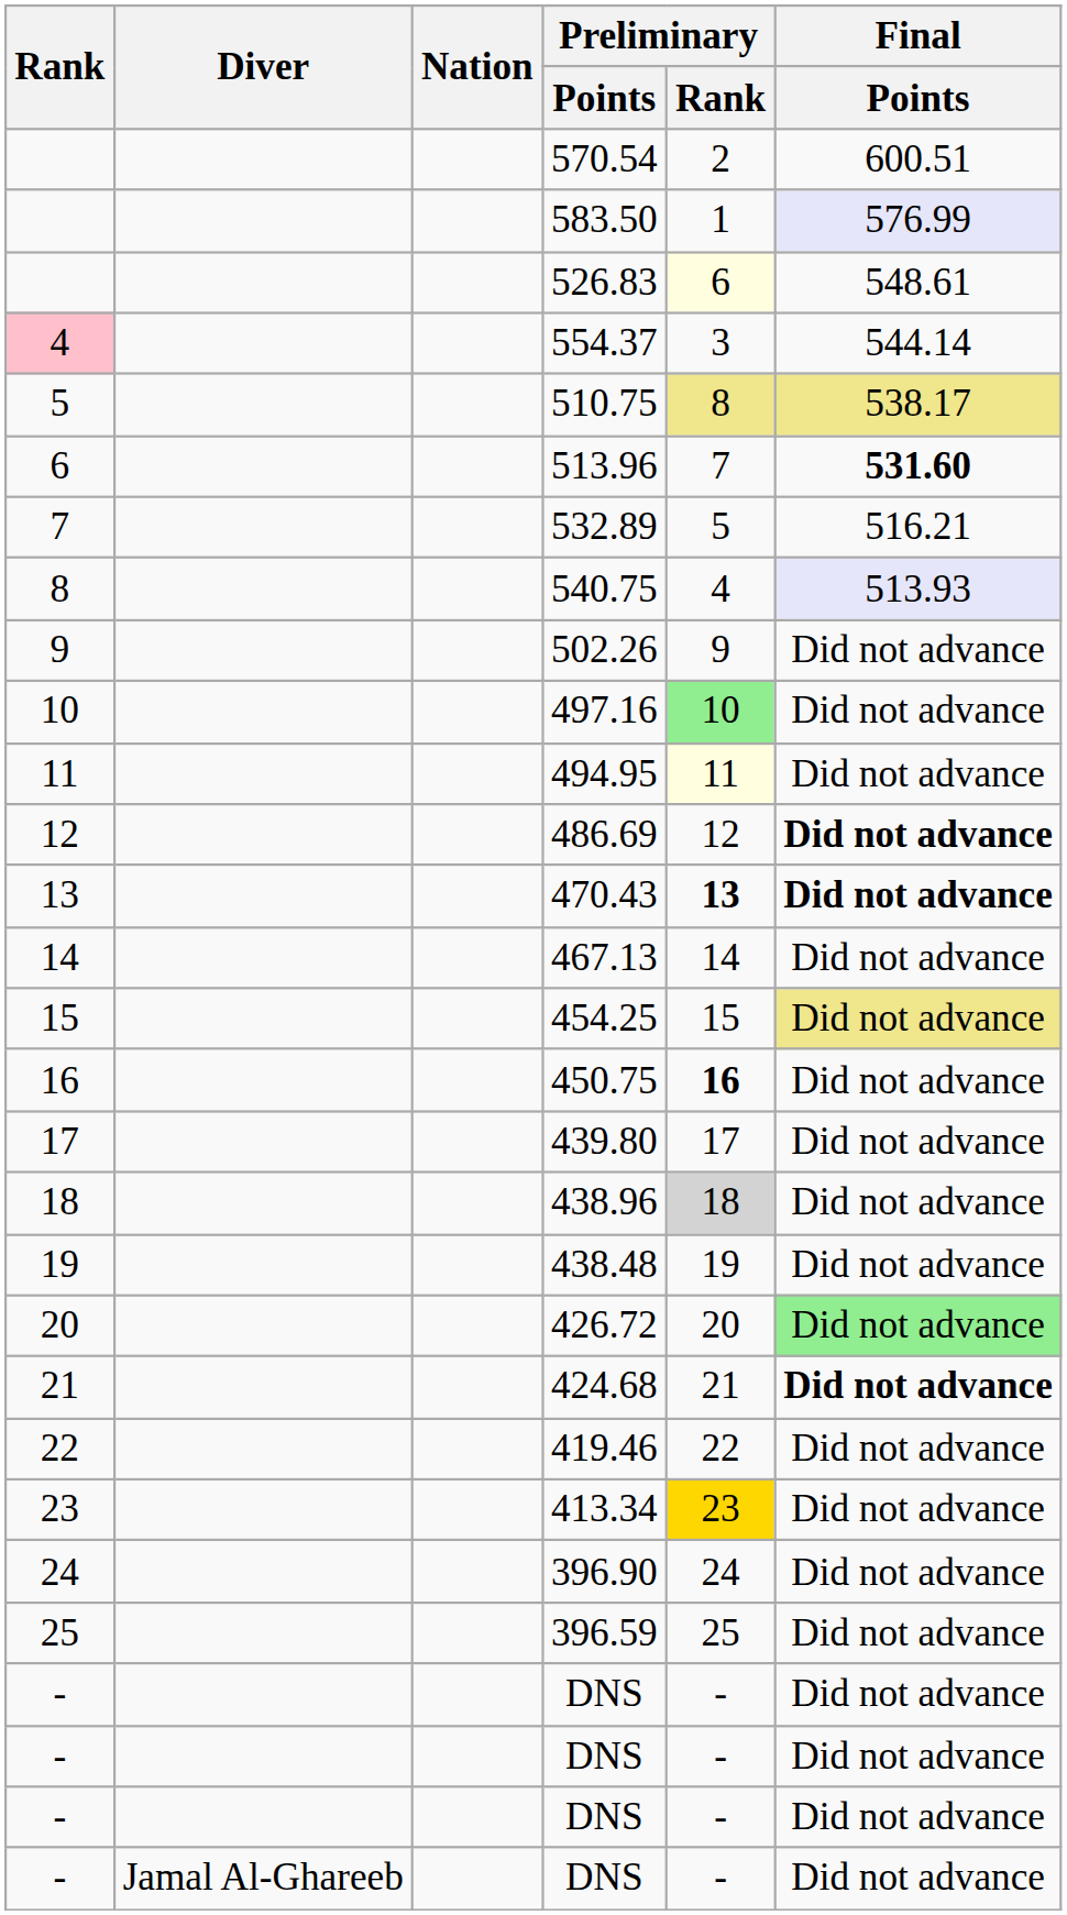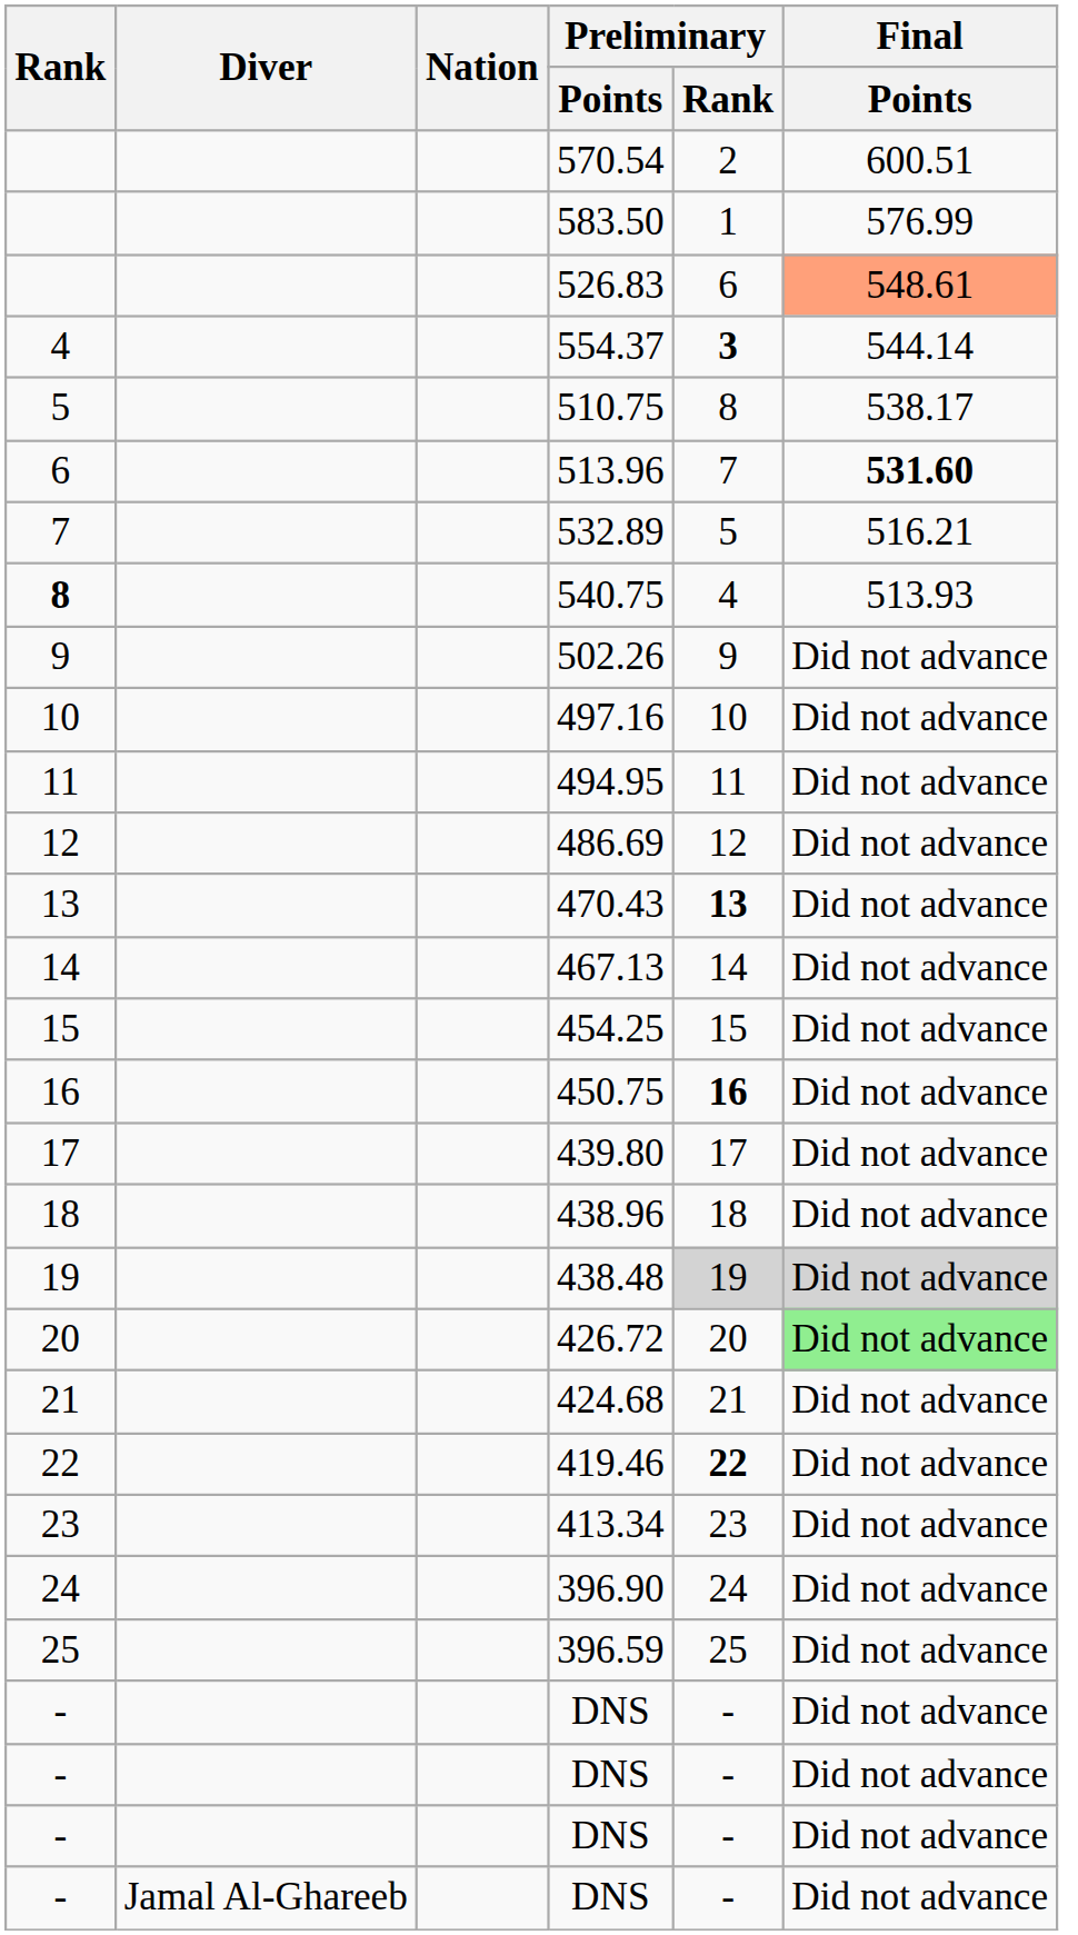583.50 | Final / Points: lavender background -> no background
526.83 | Preliminary / Rank: lightyellow background -> no background
526.83 | Final / Points: no background -> lightsalmon background
554.37 | Rank: pink background -> no background
554.37 | Preliminary / Rank: normal -> bold
510.75 | Preliminary / Rank: khaki background -> no background
510.75 | Final / Points: khaki background -> no background
540.75 | Rank: normal -> bold
540.75 | Final / Points: lavender background -> no background
497.16 | Preliminary / Rank: lightgreen background -> no background
494.95 | Preliminary / Rank: lightyellow background -> no background
486.69 | Final / Points: bold -> normal
470.43 | Final / Points: bold -> normal
454.25 | Final / Points: khaki background -> no background
438.96 | Preliminary / Rank: lightgrey background -> no background
438.48 | Preliminary / Rank: no background -> lightgrey background
438.48 | Final / Points: no background -> lightgrey background
424.68 | Final / Points: bold -> normal
419.46 | Preliminary / Rank: normal -> bold
413.34 | Preliminary / Rank: gold background -> no background
